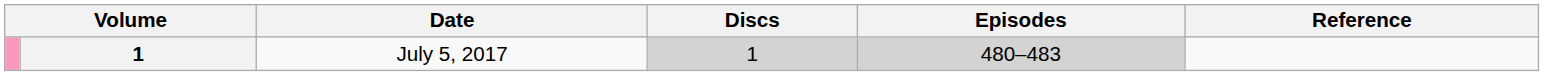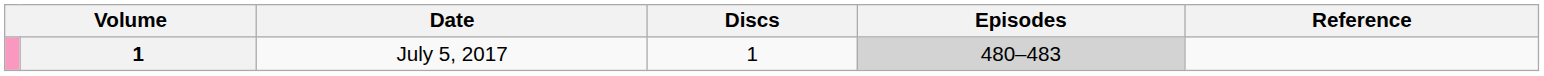July 5, 2017 | Discs: lightgrey background -> no background
